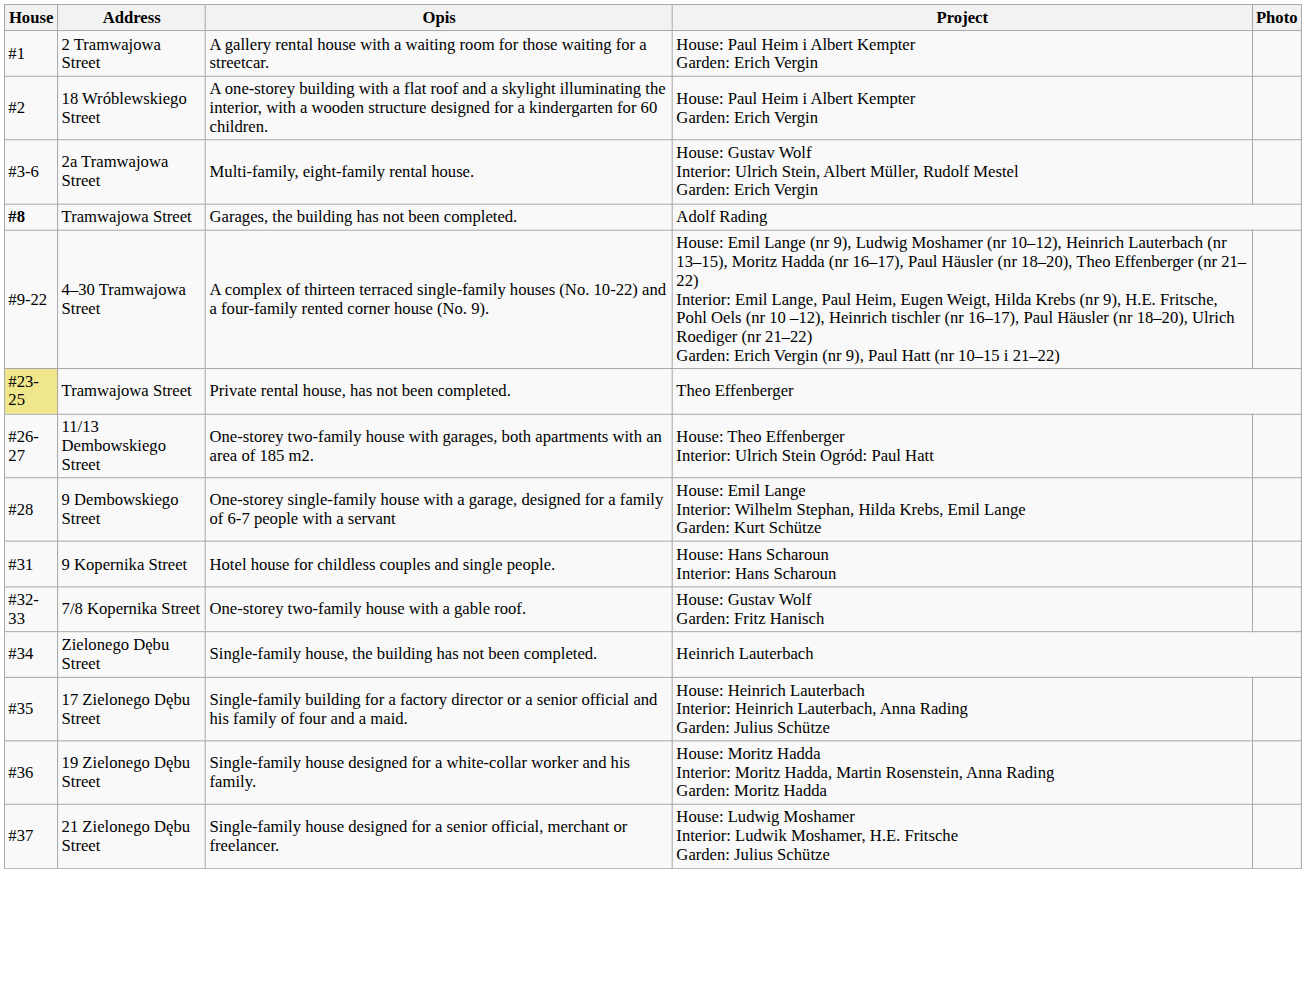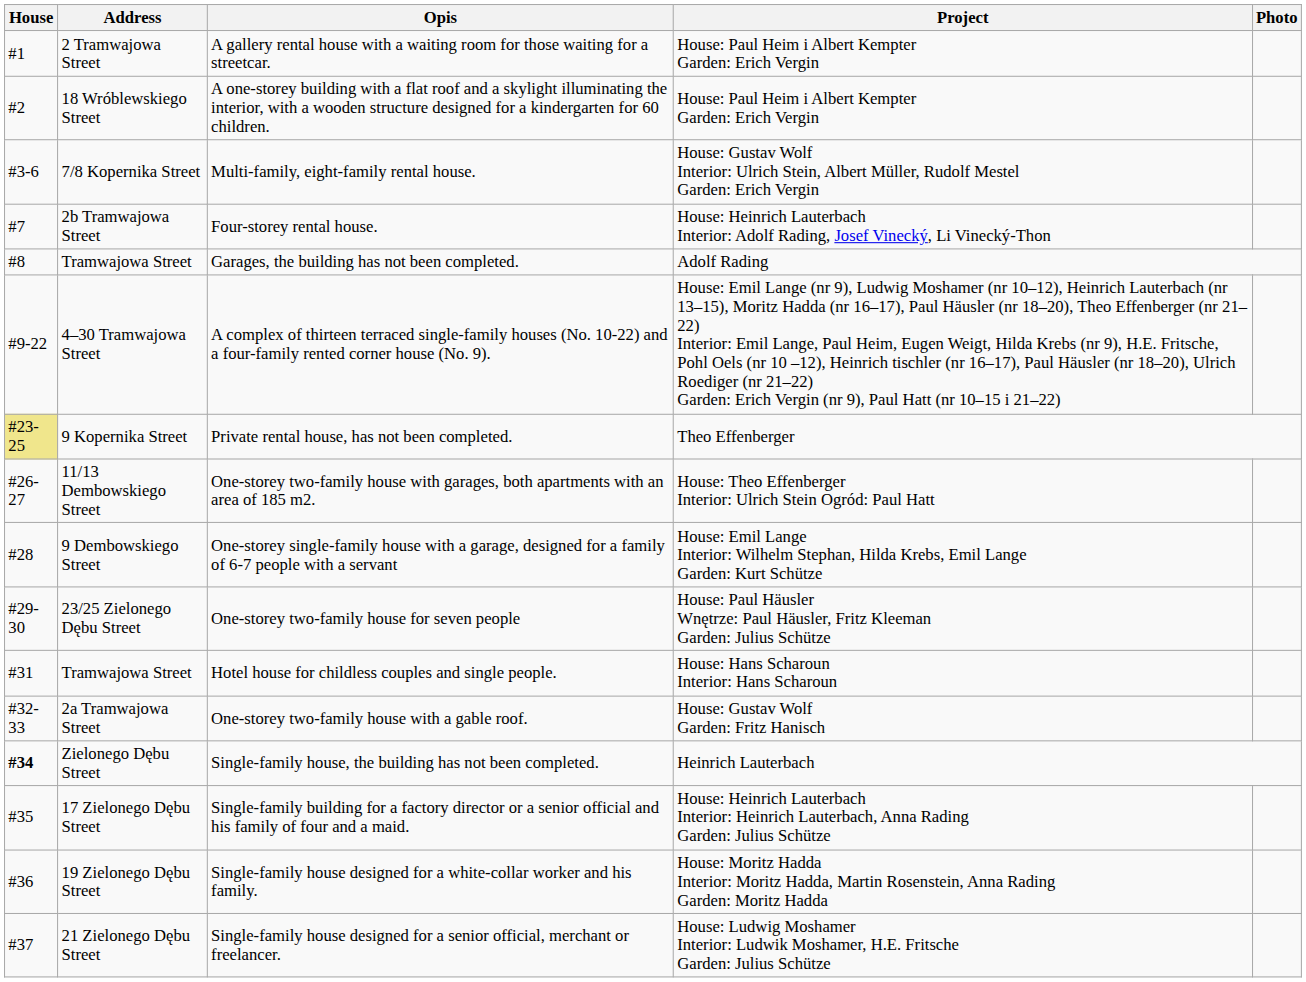Multi-family, eight-family rental house. | Address: 2a Tramwajowa Street -> 7/8 Kopernika Street
+ row: #7 | 2b Tramwajowa Street | Four-storey rental house. | House: Heinrich Lauterbach Interior: Adolf Rading, Josef Vinecký, Li Vinecký-Thon
Garages, the building has not been completed. | House: bold -> normal
Private rental house, has not been completed. | Address: Tramwajowa Street -> 9 Kopernika Street
+ row: #29-30 | 23/25 Zielonego Dębu Street | One-storey two-family house for seven people | House: Paul Häusler Wnętrze: Paul Häusler, Fritz Kleeman Garden: Julius Schütze
Hotel house for childless couples and single people. | Address: 9 Kopernika Street -> Tramwajowa Street
One-storey two-family house with a gable roof. | Address: 7/8 Kopernika Street -> 2a Tramwajowa Street
Single-family house, the building has not been completed. | House: normal -> bold
